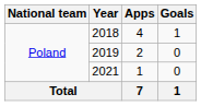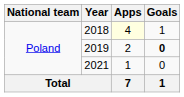2018 | Apps: no background -> lightyellow background
2019 | Goals: normal -> bold
